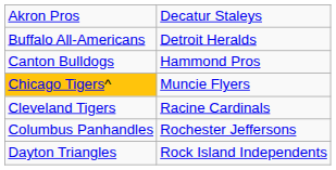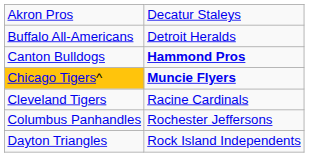Canton Bulldogs | column 2: normal -> bold
Chicago Tigers^ | column 2: normal -> bold
